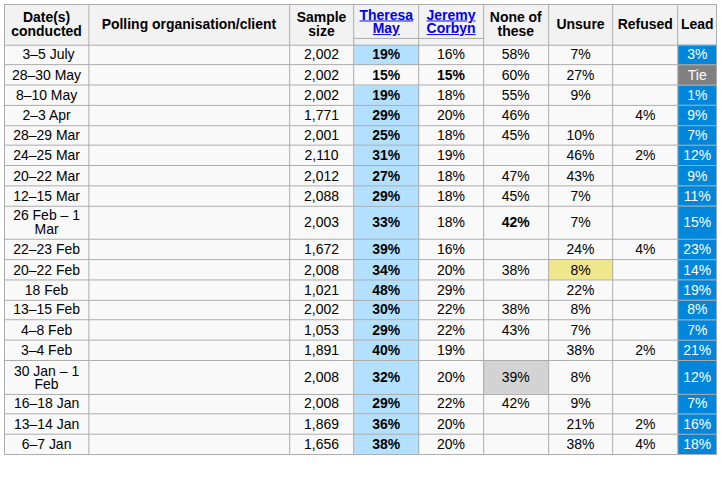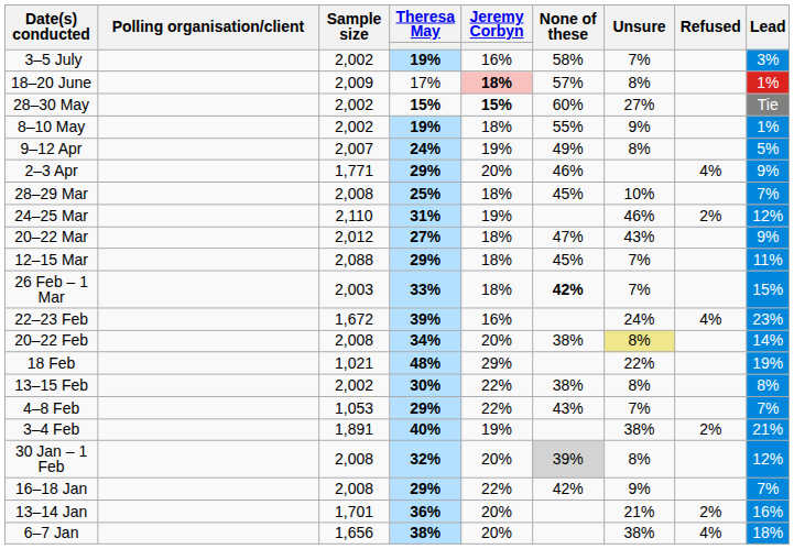+ row: 18–20 June | 2,009 | 17% | 18% | 57% | 8% | 1%
+ row: 9–12 Apr | 2,007 | 24% | 19% | 49% | 8% | 5%
28–29 Mar | Sample size: 2,001 -> 2,008
13–14 Jan | Sample size: 1,869 -> 1,701
